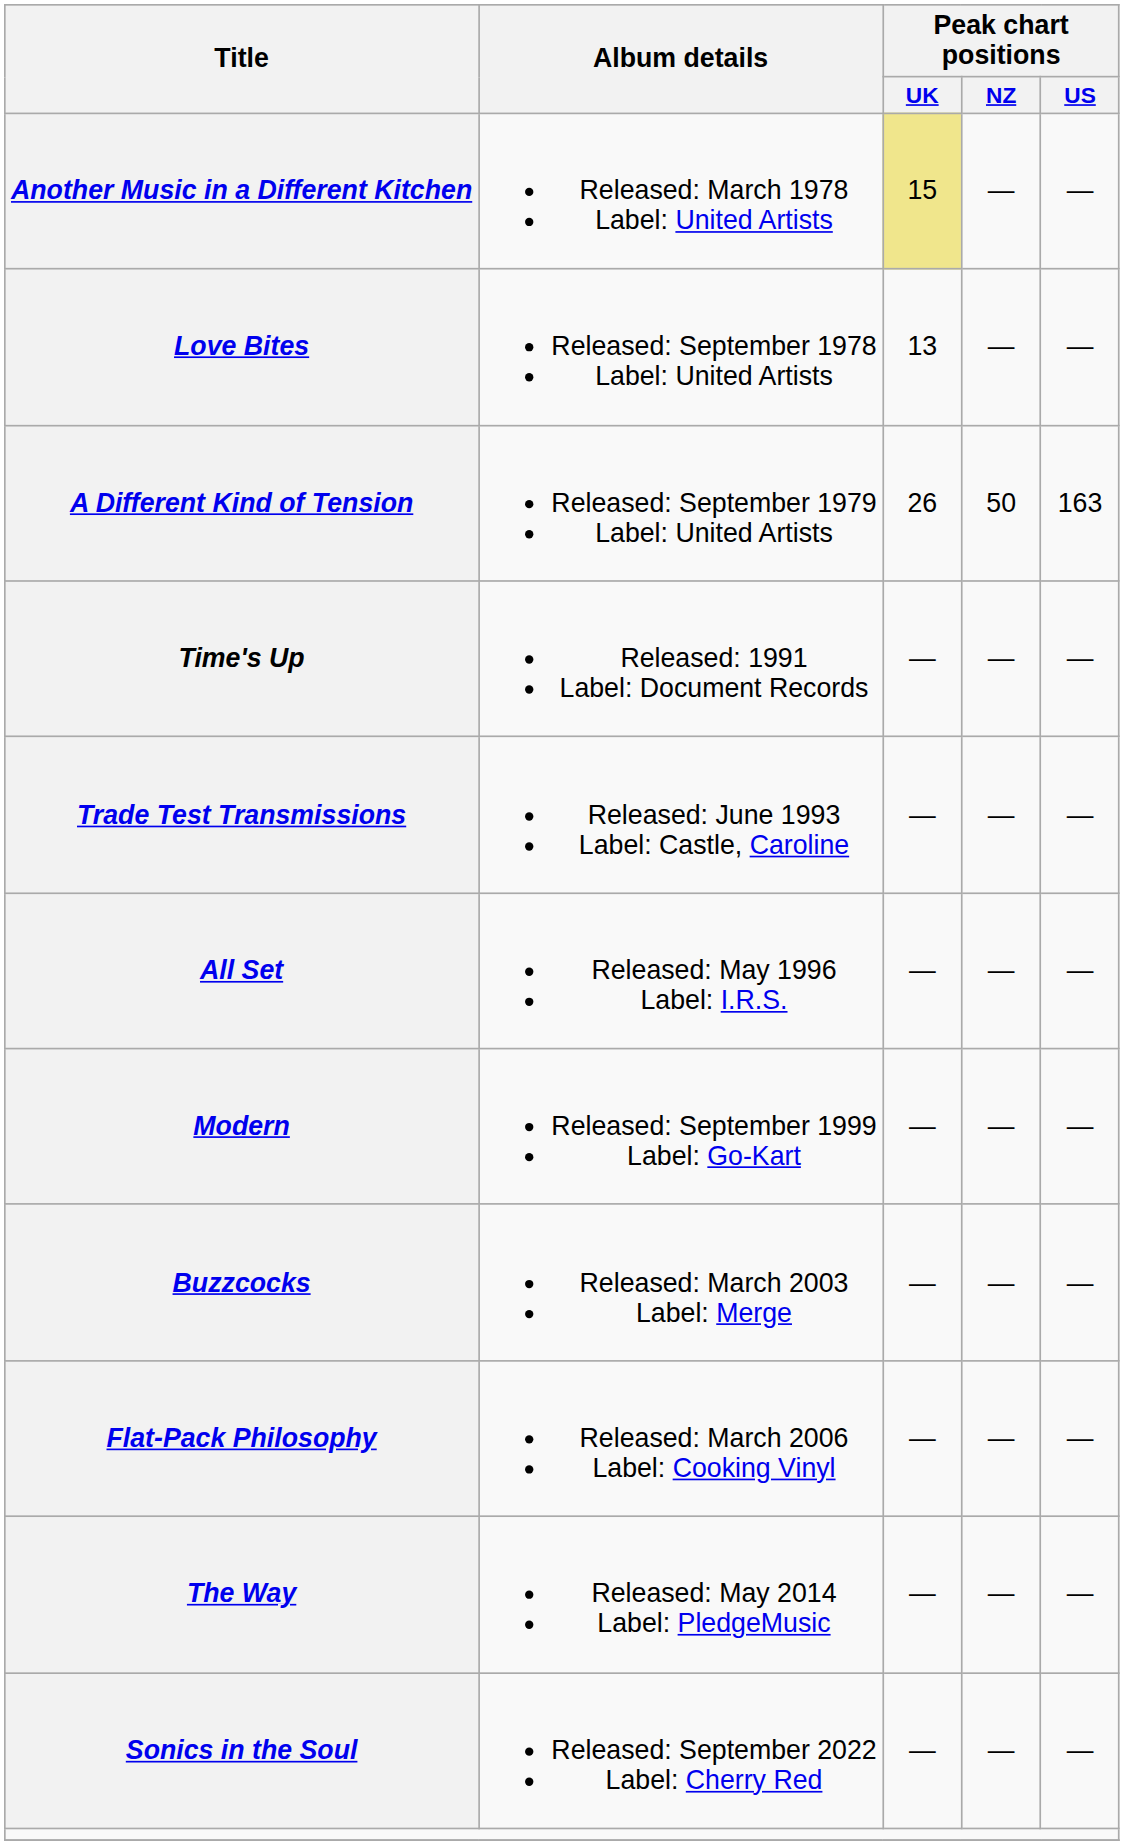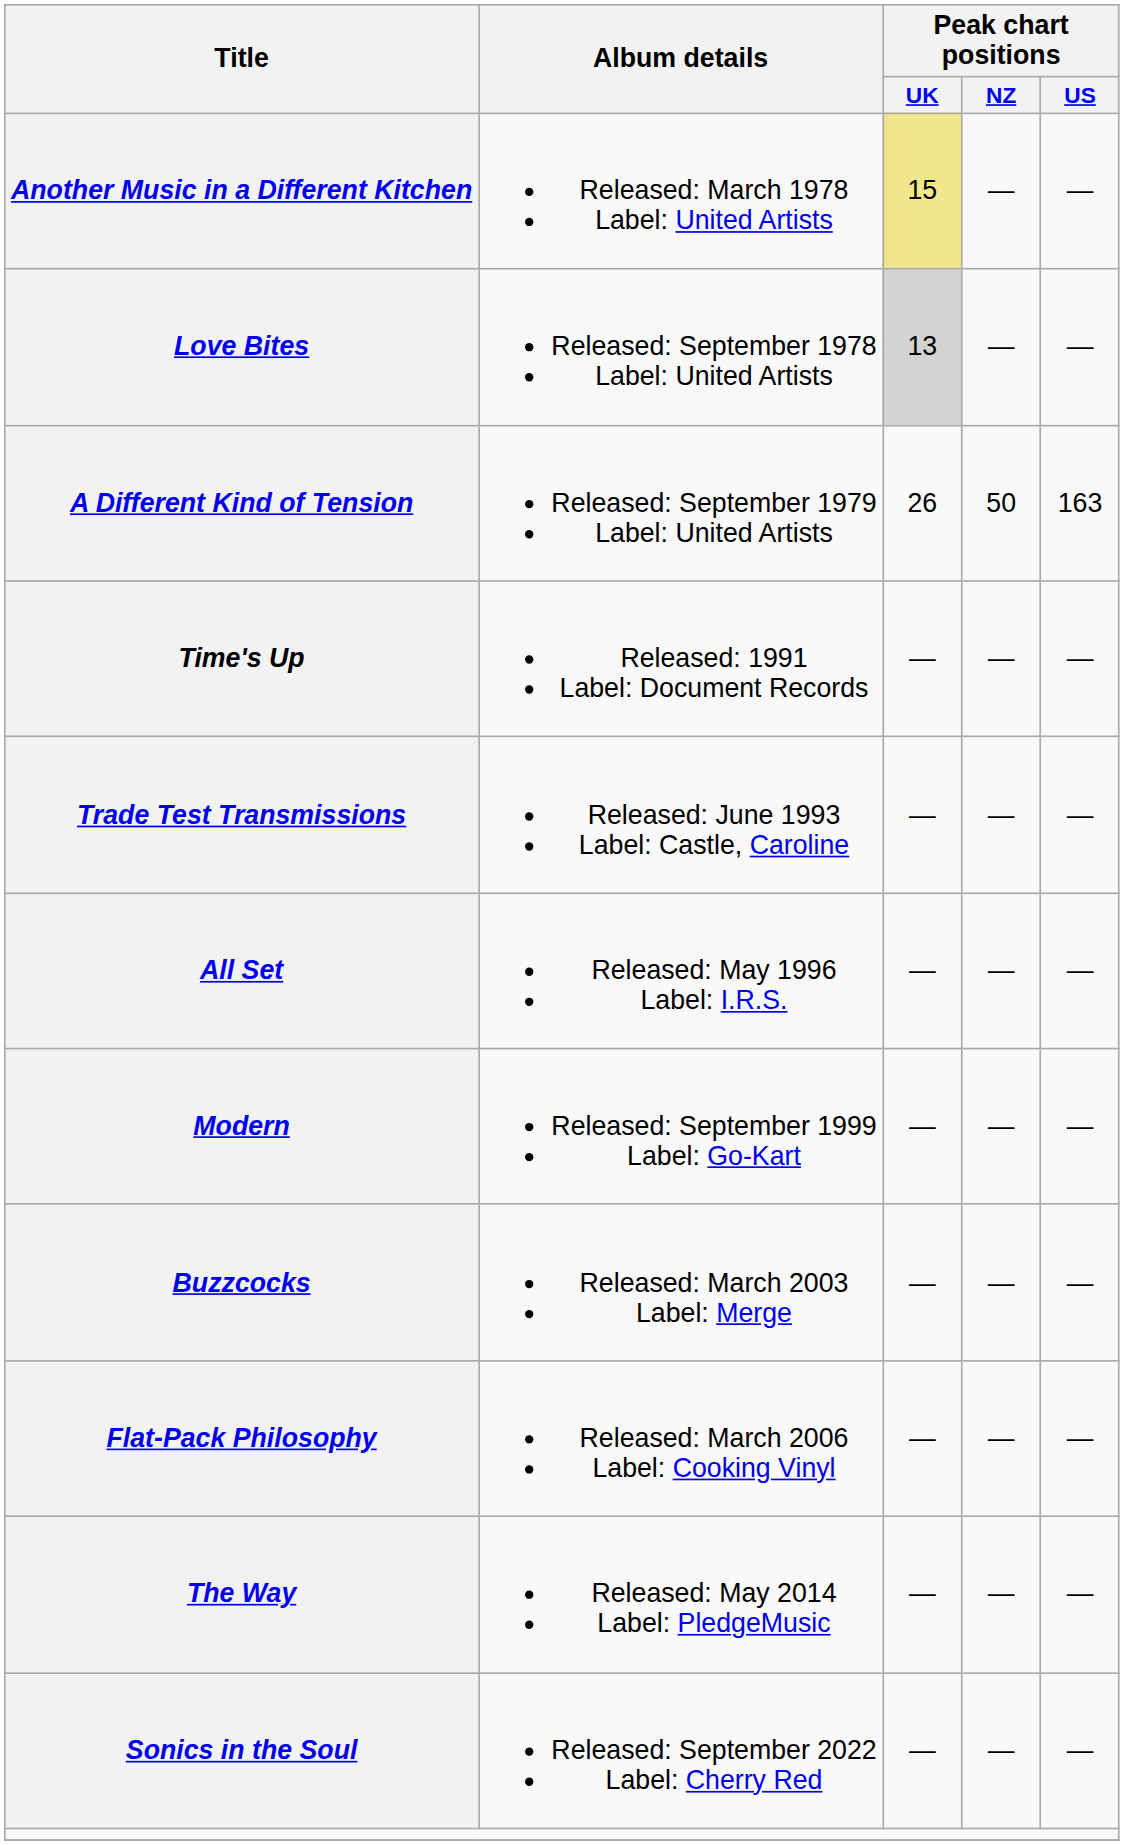Love Bites | Peak chart positions / UK: no background -> lightgrey background
